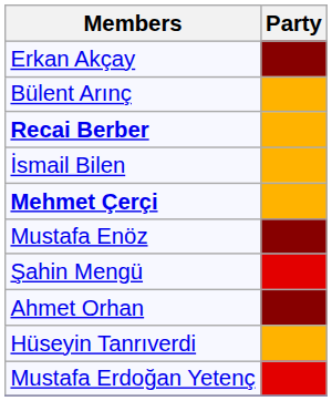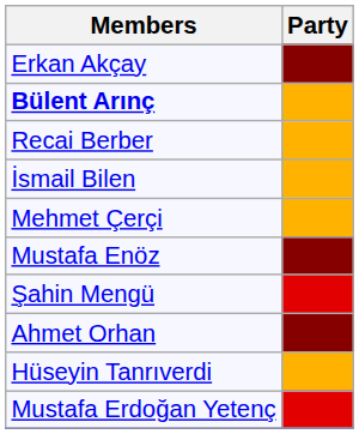Bülent Arınç | Members: normal -> bold
Recai Berber | Members: bold -> normal
Mehmet Çerçi | Members: bold -> normal
